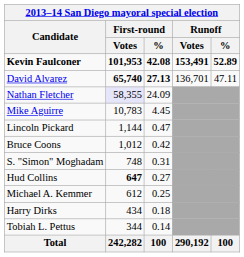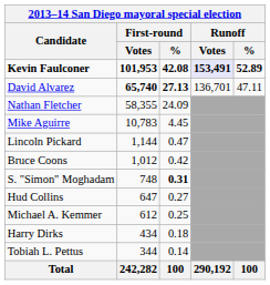Kevin Faulconer | Runoff / Votes: no background -> lavender background
Nathan Fletcher | First-round / Votes: lavender background -> no background
S. "Simon" Moghadam | First-round / %: normal -> bold
Hud Collins | First-round / Votes: bold -> normal
